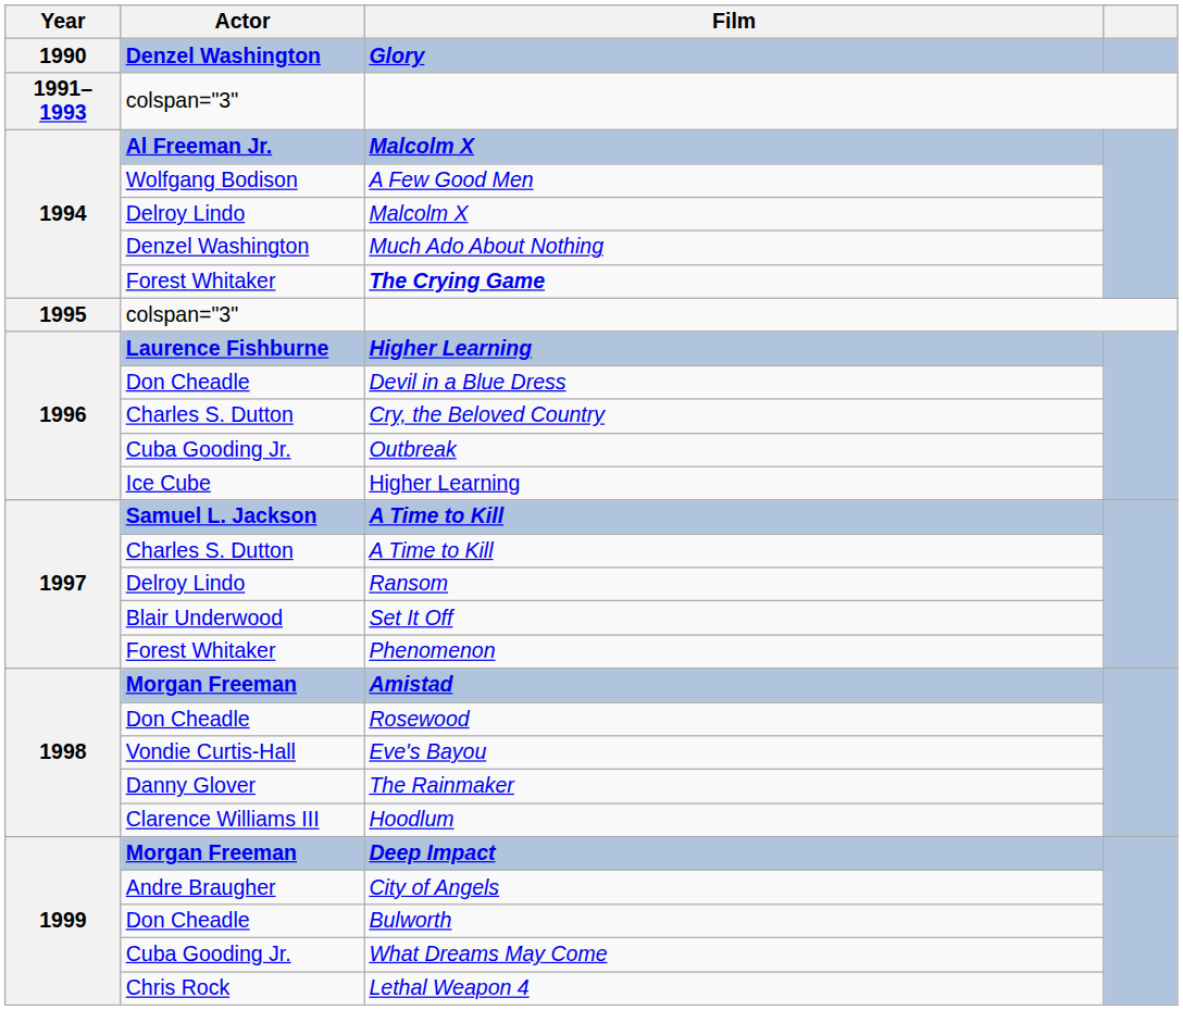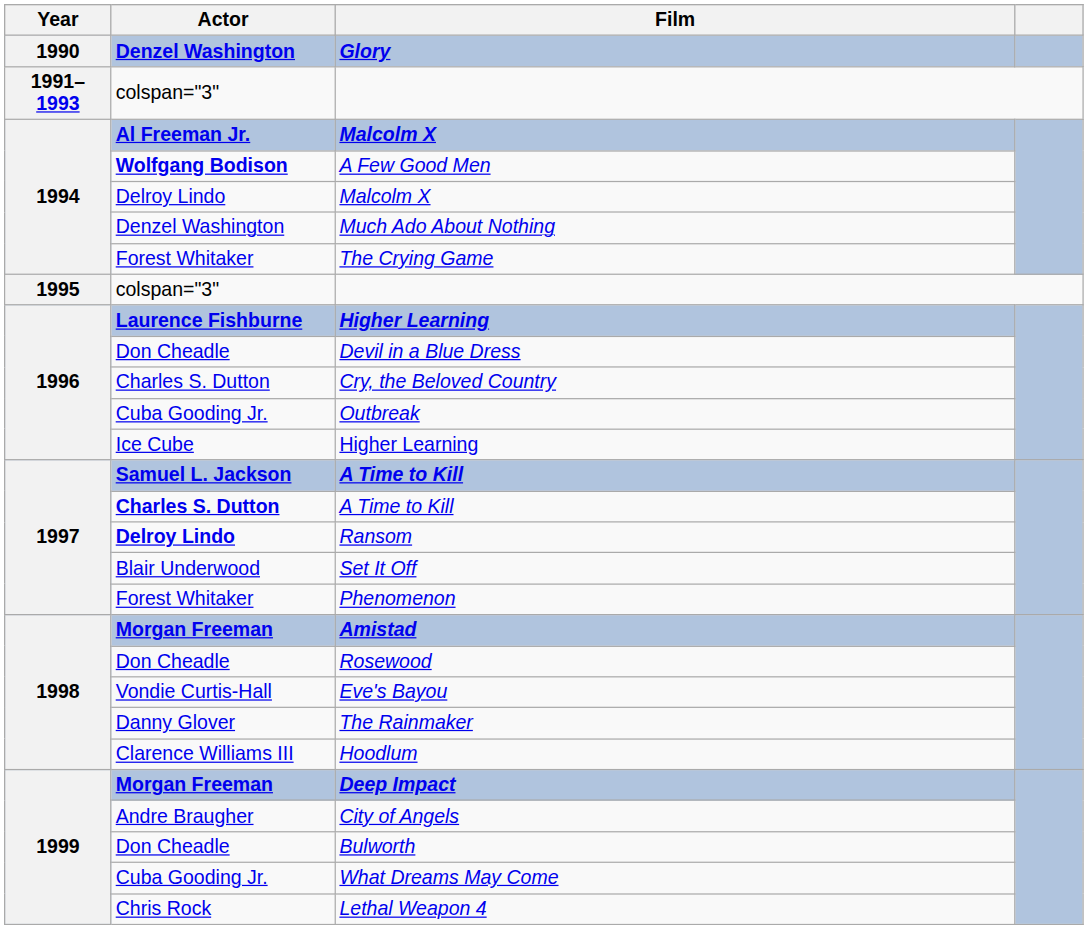A Few Good Men | Actor: normal -> bold
The Crying Game | Film: bold -> normal
Charles S. Dutton / A Time to Kill | Actor: normal -> bold
Ransom | Actor: normal -> bold
